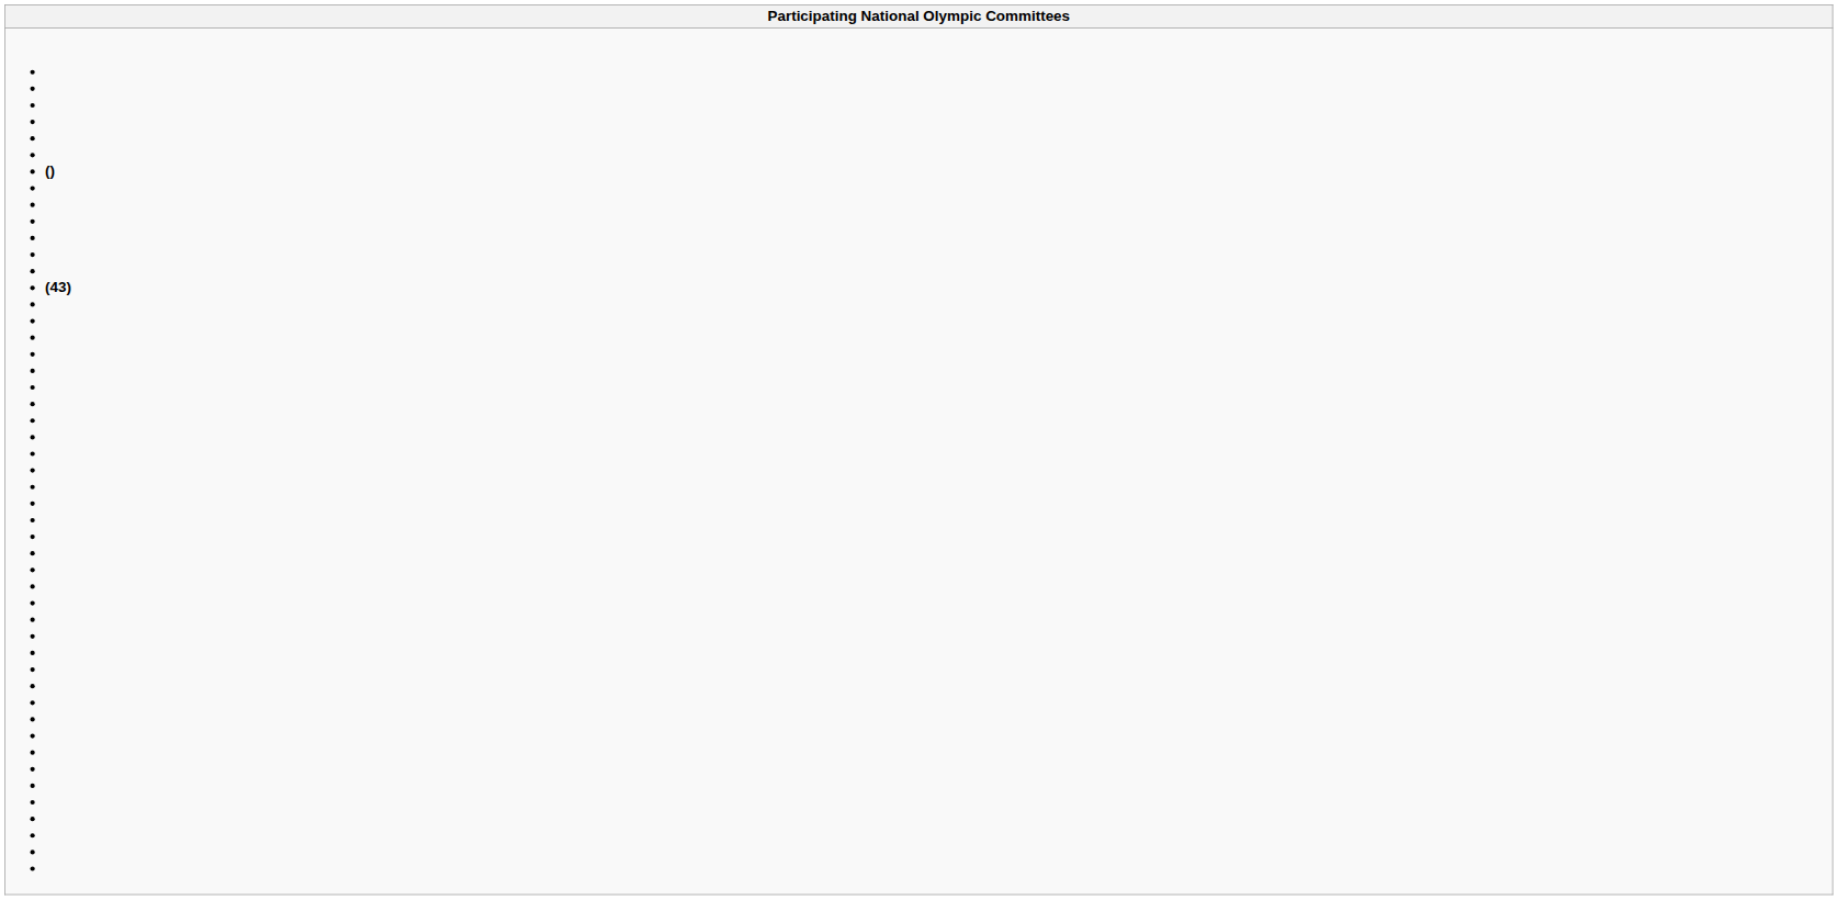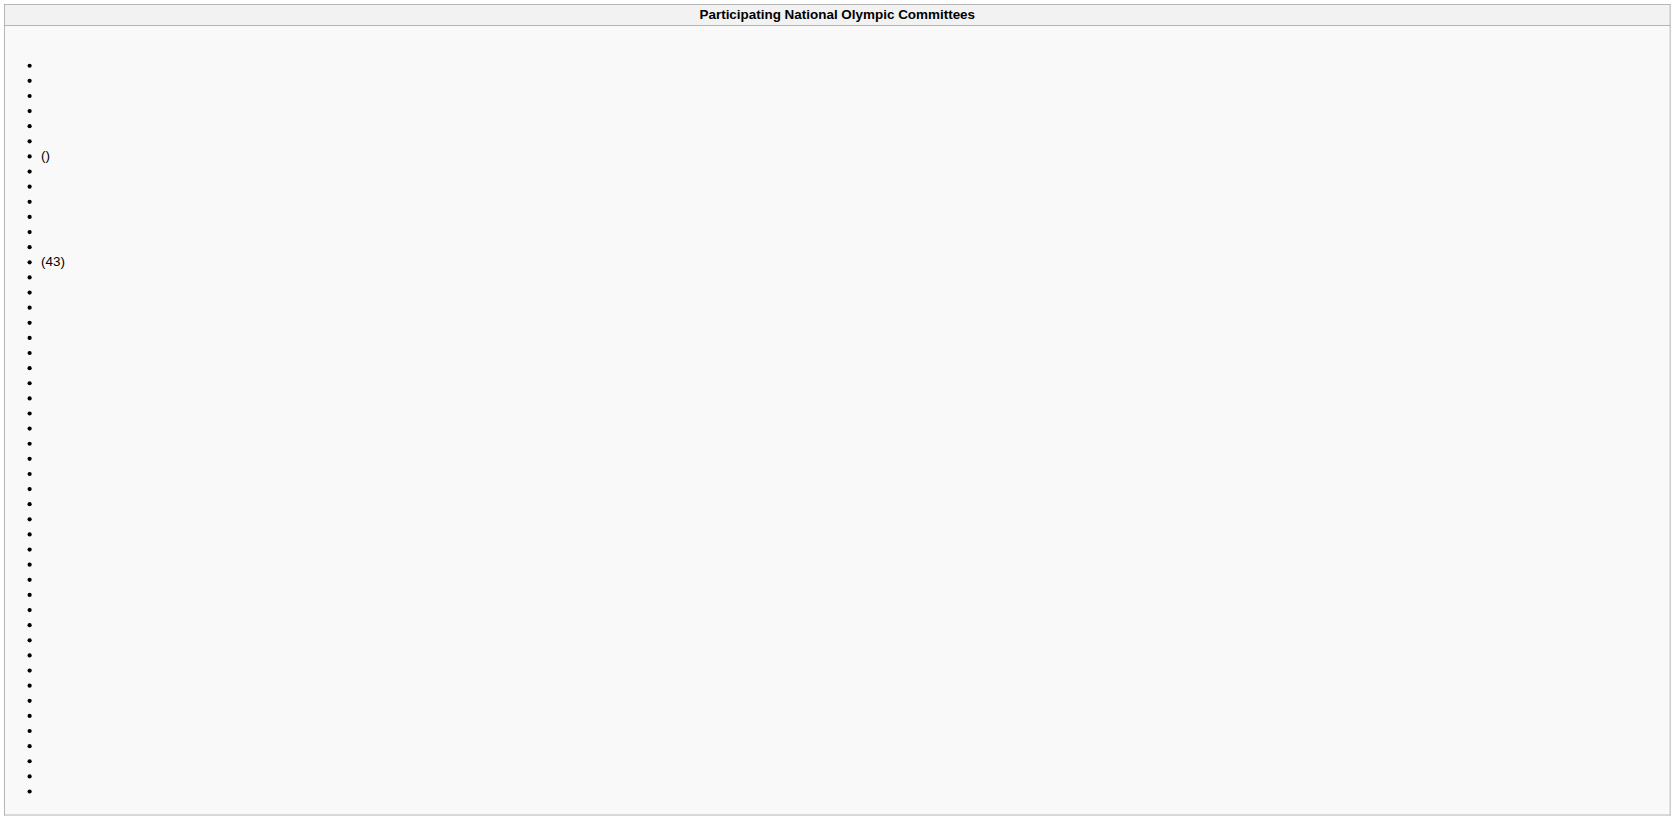row 2 | column 1: bold -> normal
